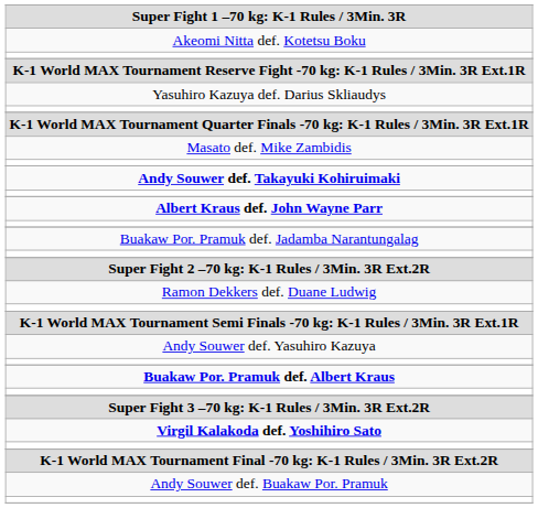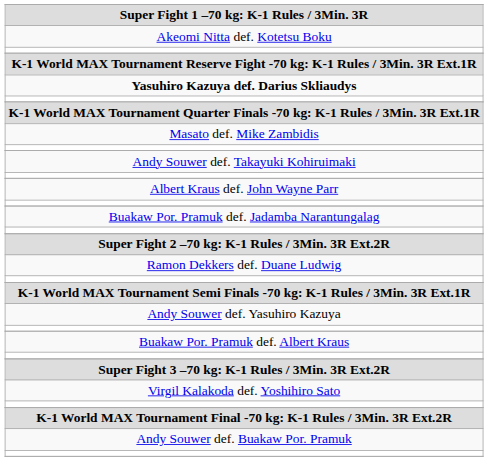Yasuhiro Kazuya def. Darius Skliaudys | column 1: normal -> bold
Andy Souwer def. Takayuki Kohiruimaki | column 1: bold -> normal
Albert Kraus def. John Wayne Parr | column 1: bold -> normal
Buakaw Por. Pramuk def. Albert Kraus | column 1: bold -> normal
Virgil Kalakoda def. Yoshihiro Sato | column 1: bold -> normal
